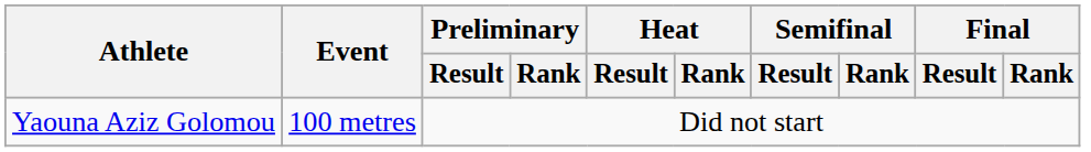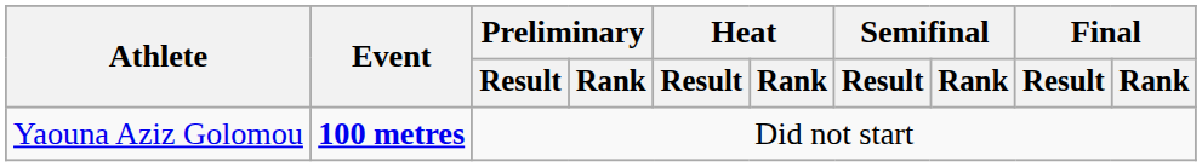Yaouna Aziz Golomou | Event: normal -> bold
